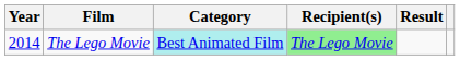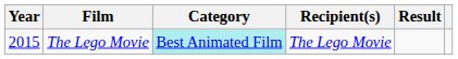row 2 | Year: 2014 -> 2015
row 2 | Recipient(s): lightgreen background -> no background
